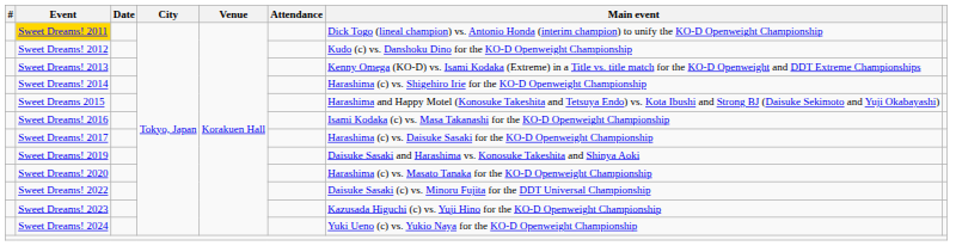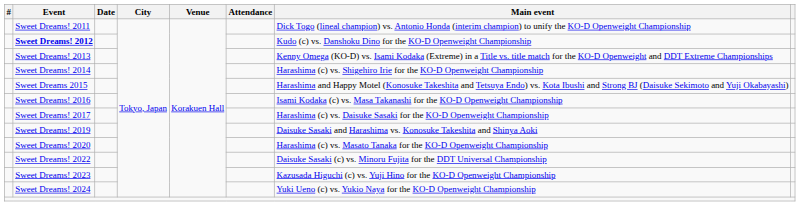Sweet Dreams! 2011 | Event: gold background -> no background
Sweet Dreams! 2012 | Event: normal -> bold
